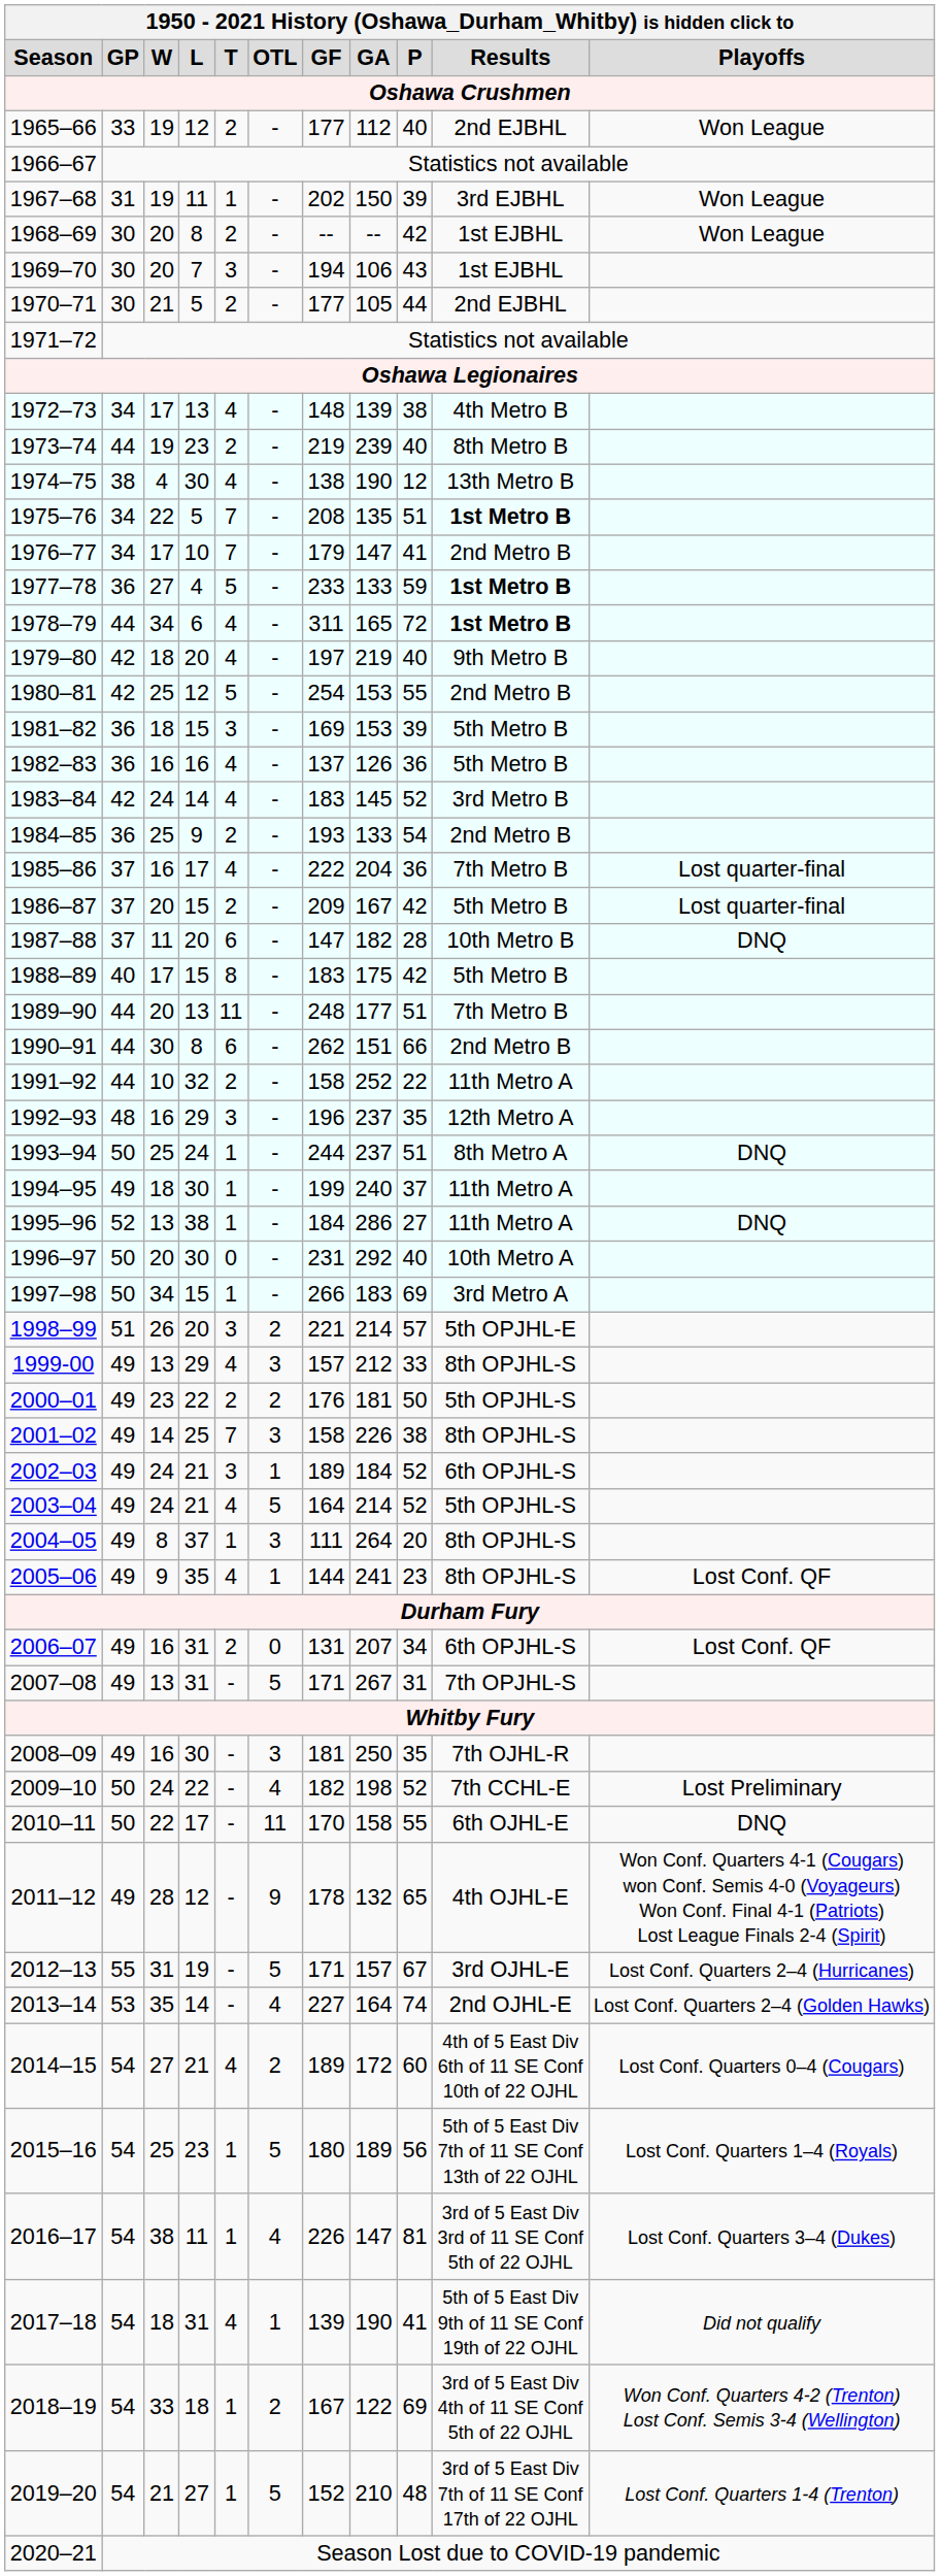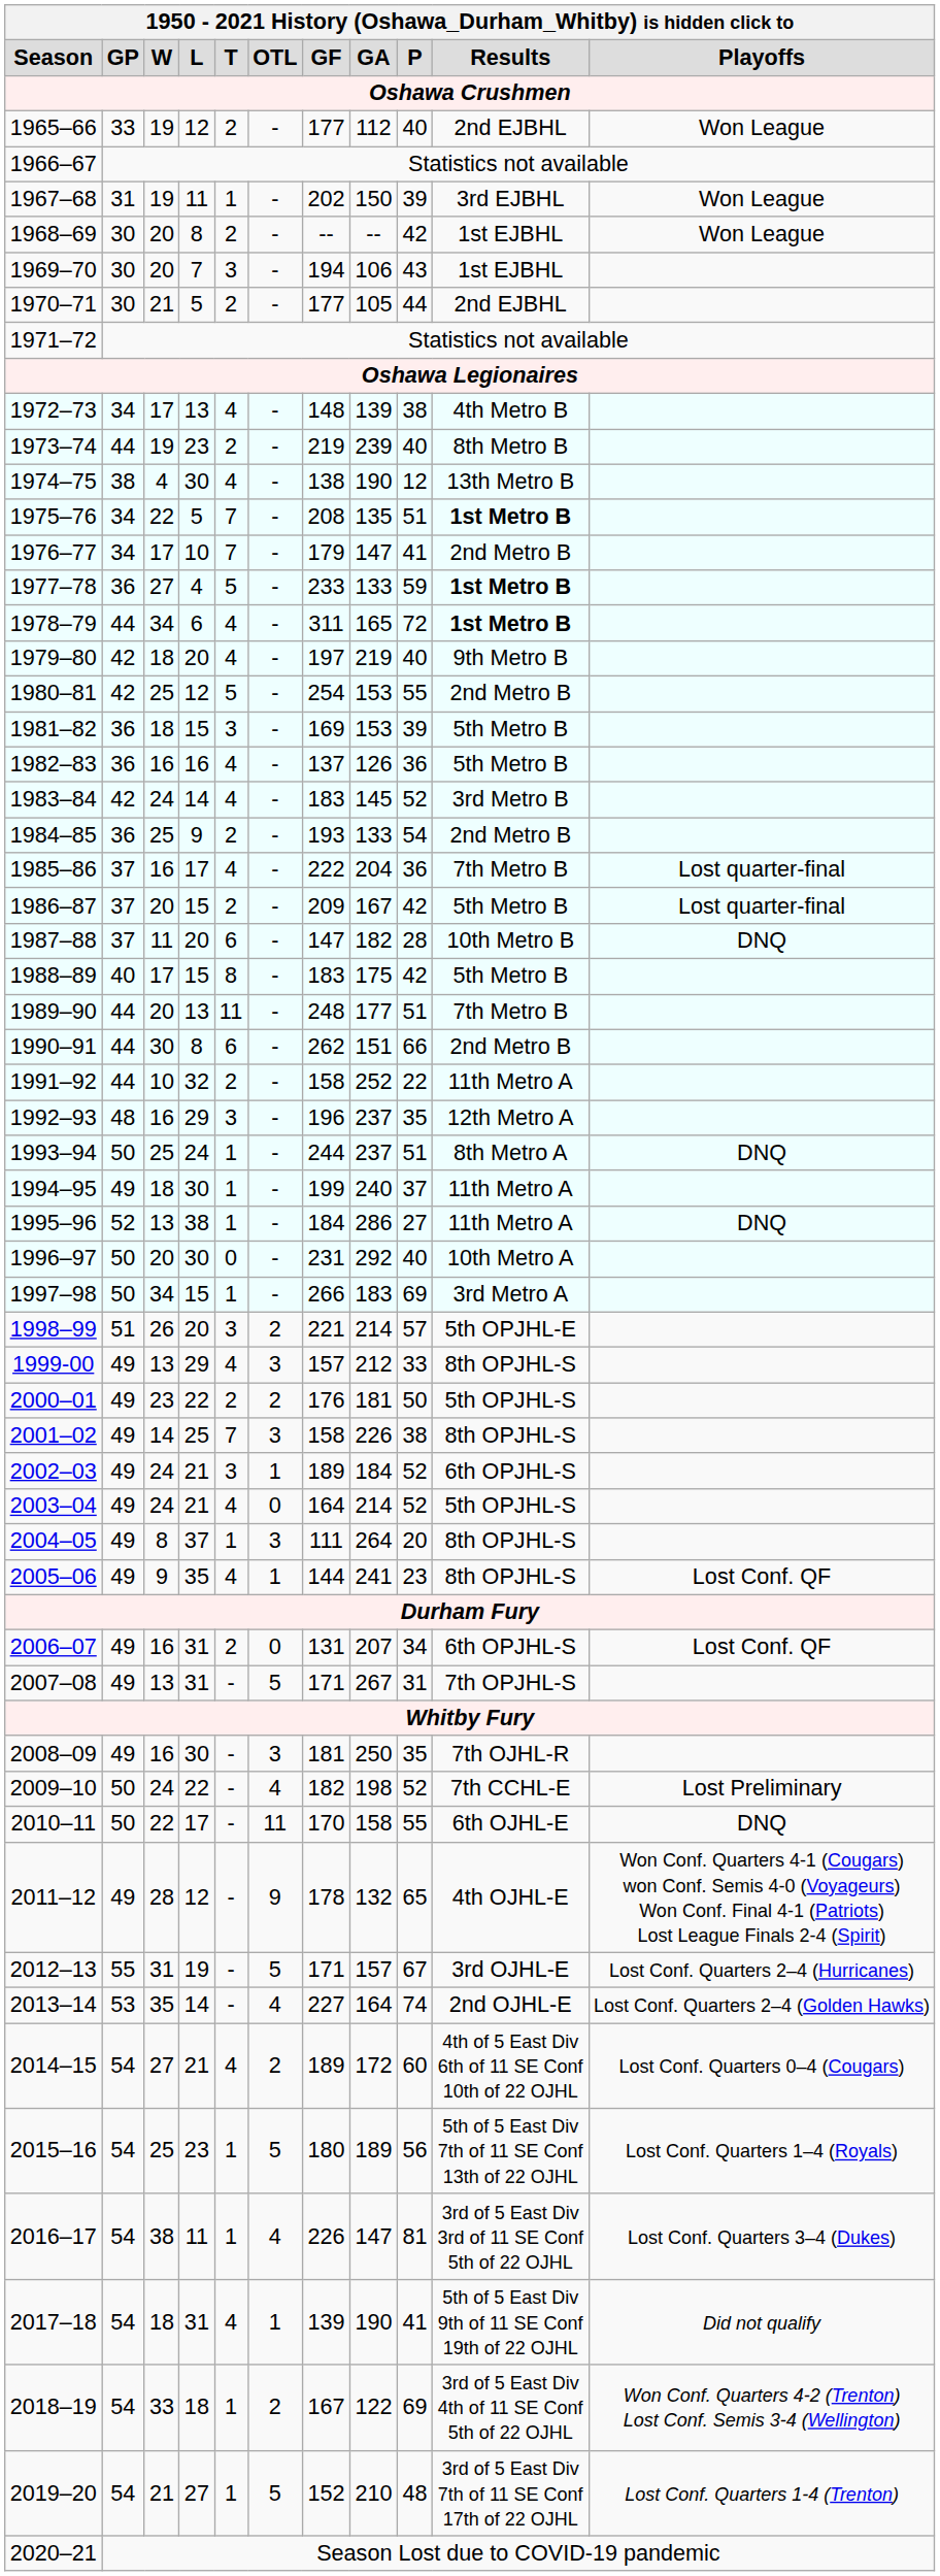2003–04 | OTL: 5 -> 0
